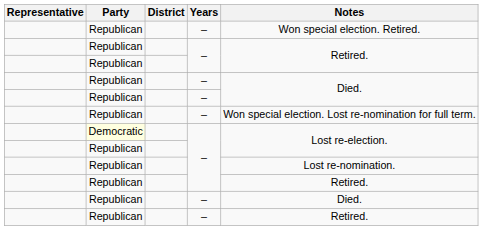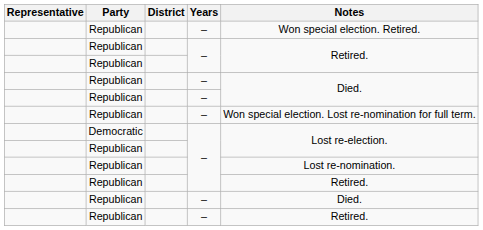Democratic | Party: lightyellow background -> no background
